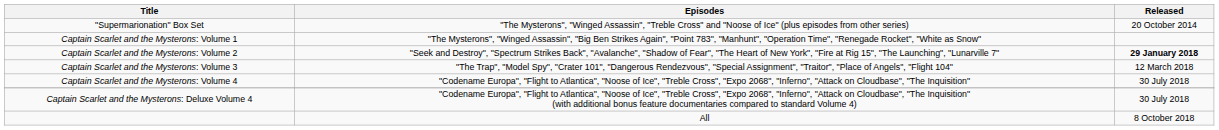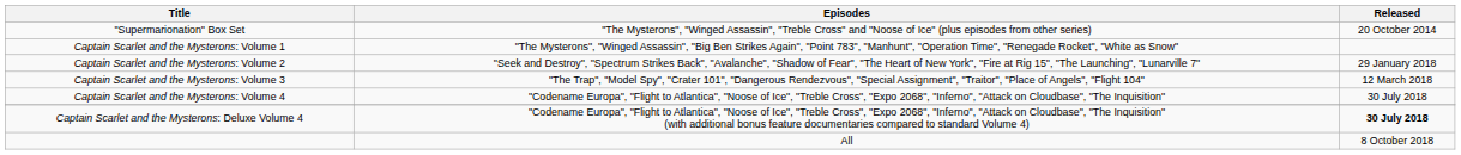Captain Scarlet and the Mysterons: Volume 2 | Released: bold -> normal
Captain Scarlet and the Mysterons: Deluxe Volume 4 | Released: normal -> bold
